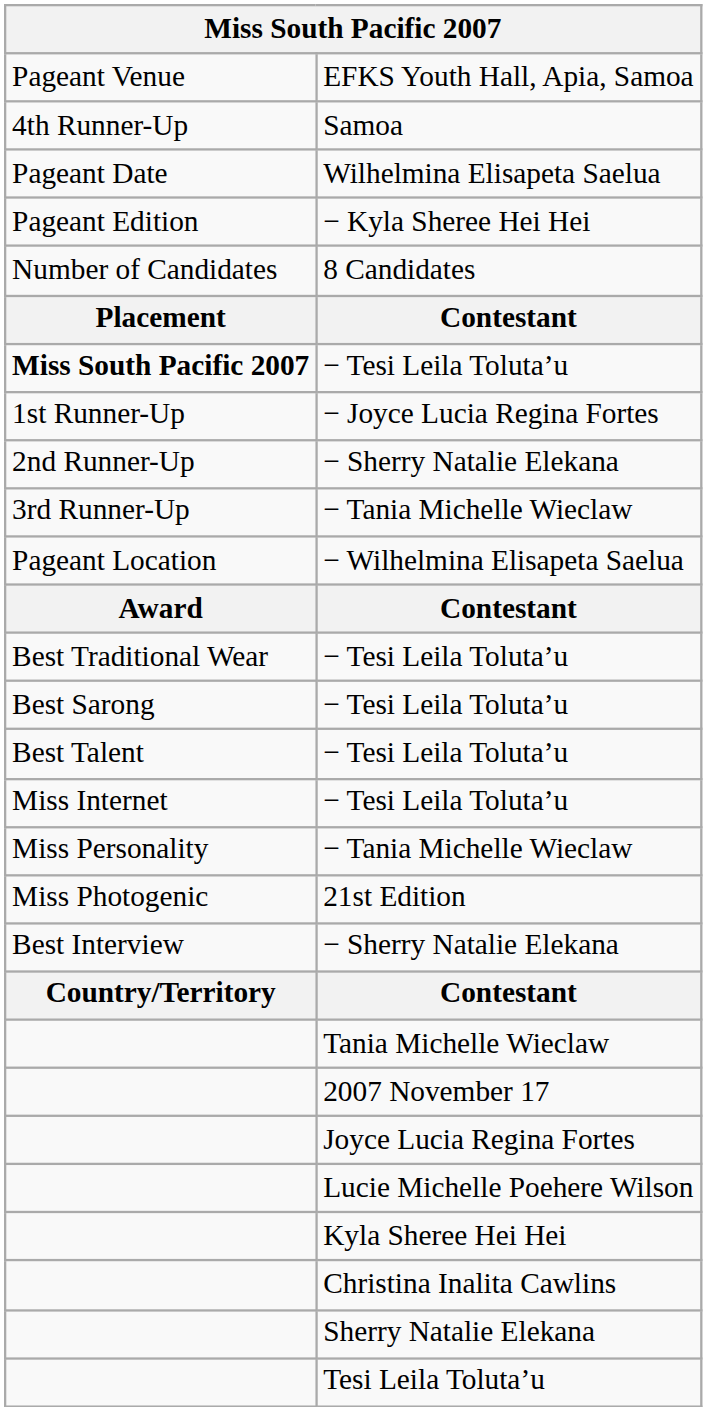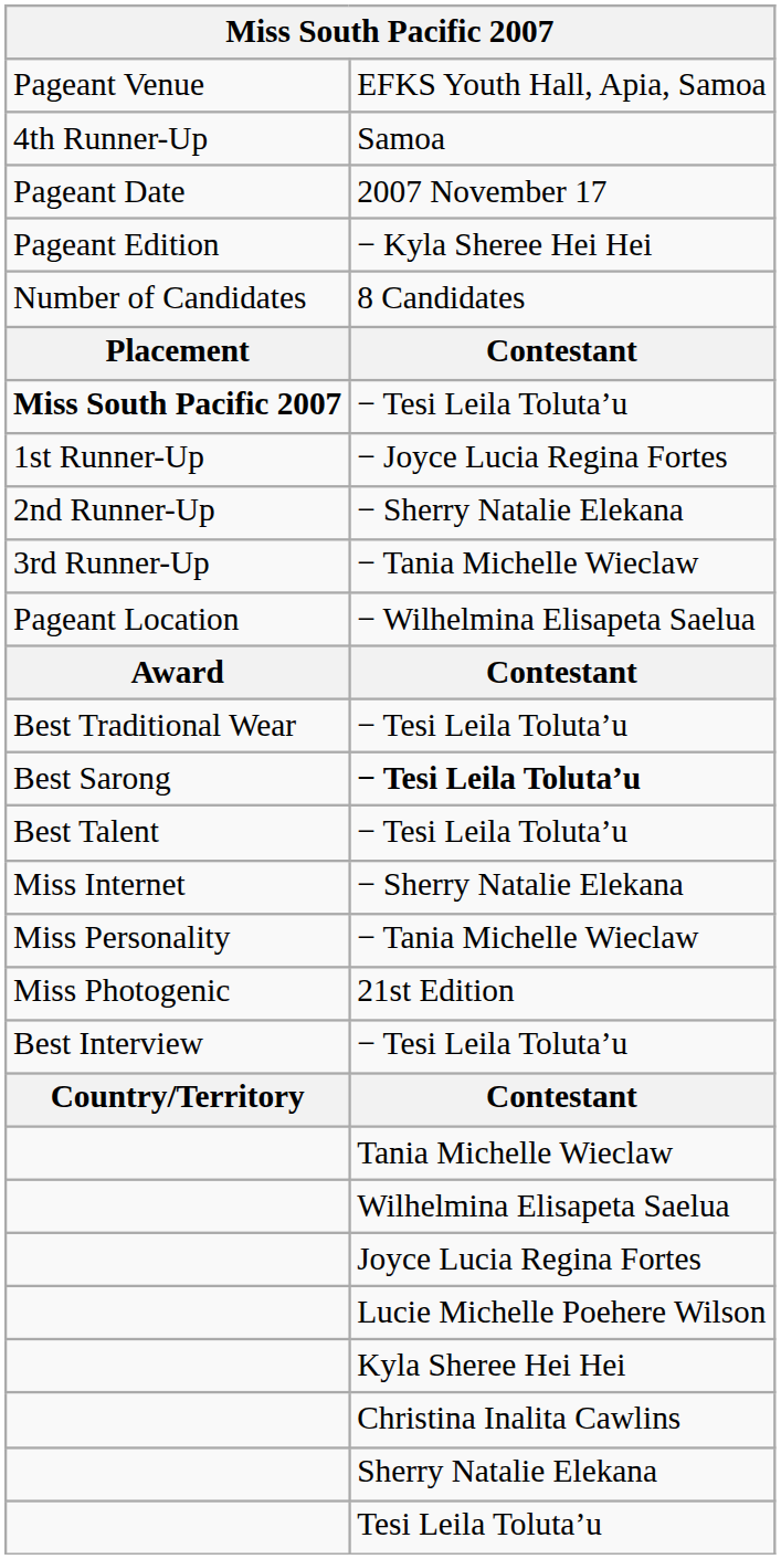row 4 | column 2: Wilhelmina Elisapeta Saelua -> 2007 November 17
row 15 | column 2: normal -> bold
row 17 | column 2: − Tesi Leila Toluta’u -> − Sherry Natalie Elekana
row 20 | column 2: − Sherry Natalie Elekana -> − Tesi Leila Toluta’u
row 23 | column 2: 2007 November 17 -> Wilhelmina Elisapeta Saelua
